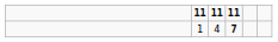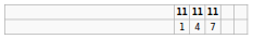row 2 | column 4: bold -> normal
